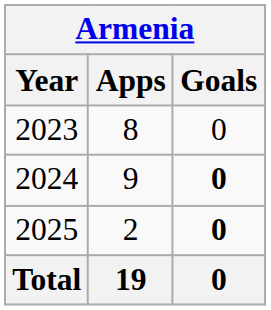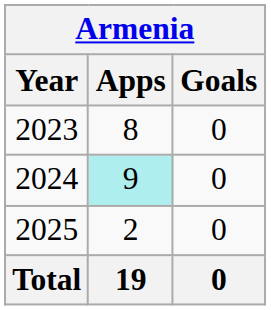2024 | Apps: no background -> paleturquoise background
2024 | Goals: bold -> normal
2025 | Goals: bold -> normal
